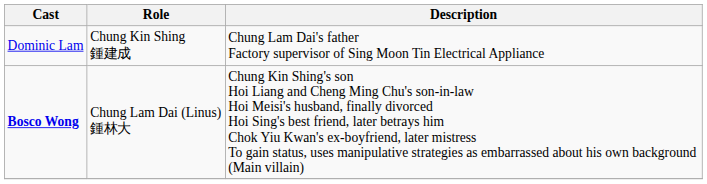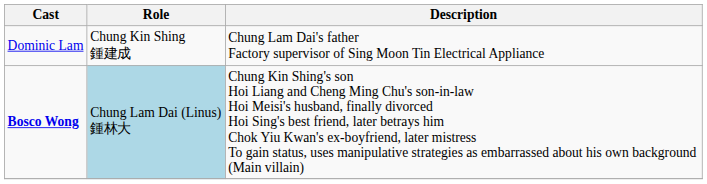Bosco Wong | Role: no background -> lightblue background
